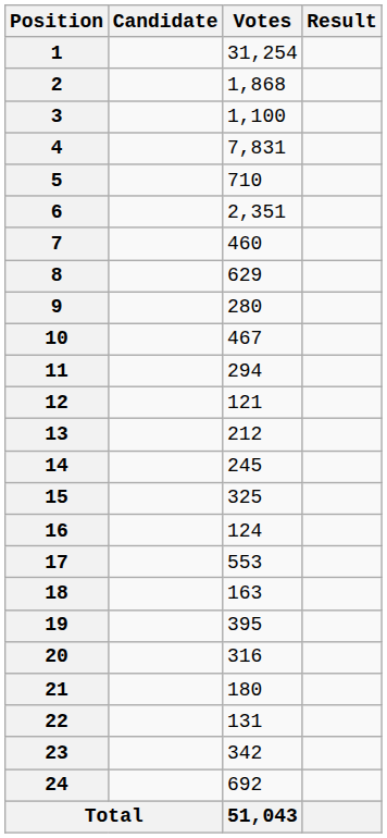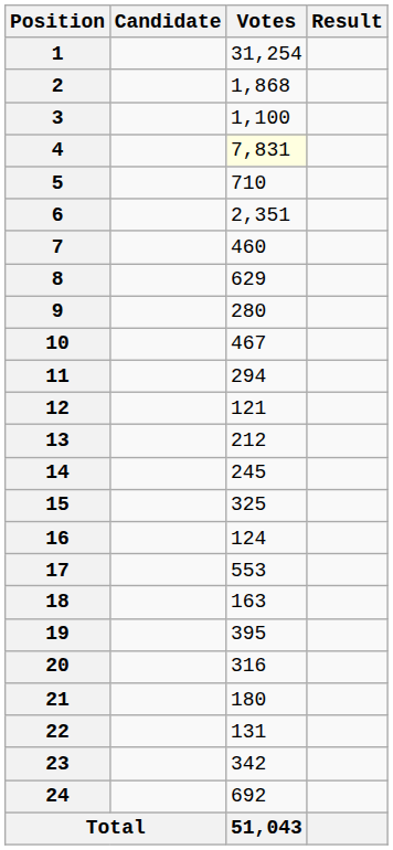4 | Votes: no background -> lightyellow background
